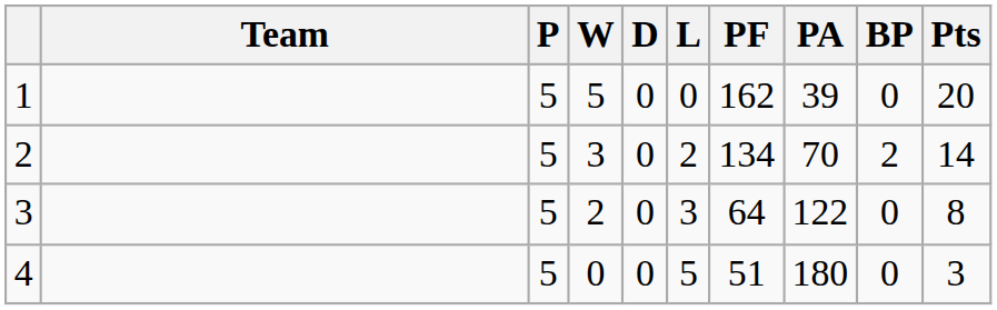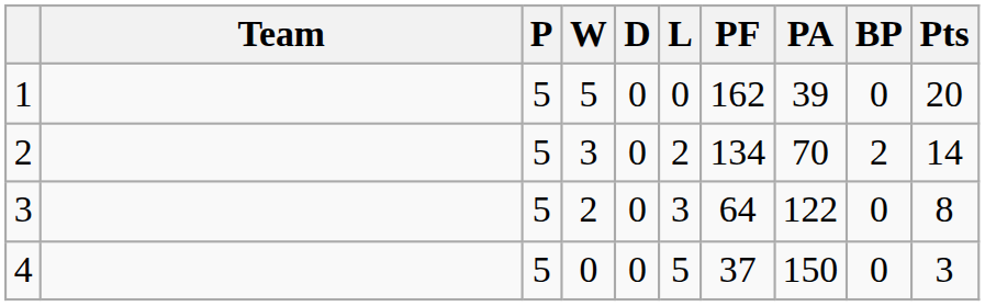4 | PF: 51 -> 37
4 | PA: 180 -> 150
